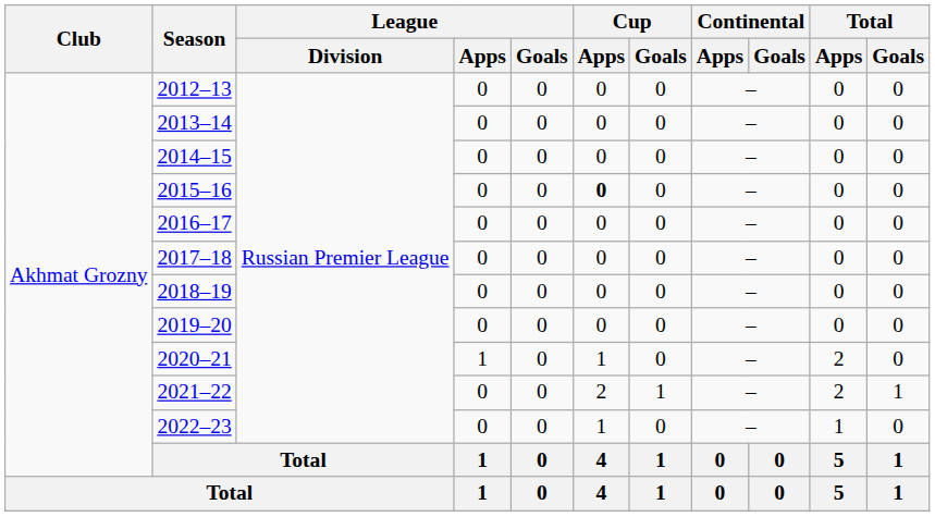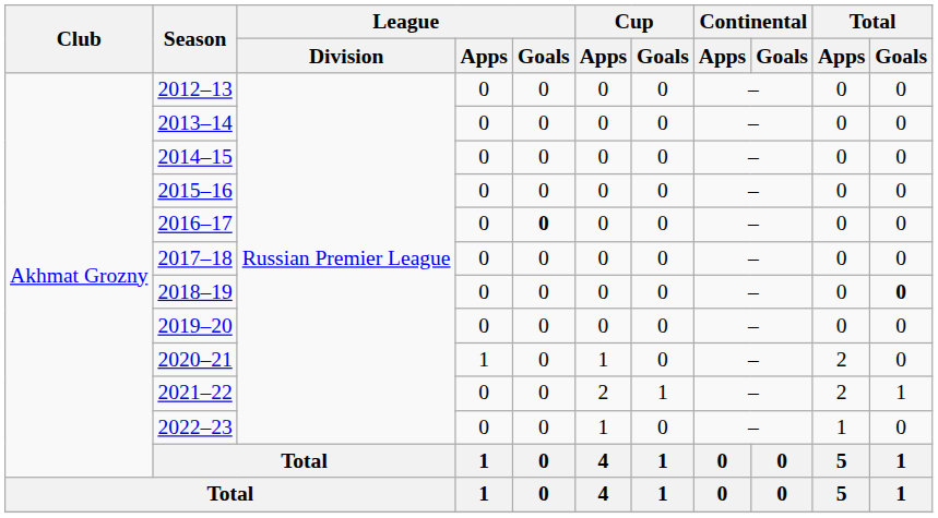2015–16 | Cup / Apps: bold -> normal
2016–17 | League / Goals: normal -> bold
2018–19 | Total / Goals: normal -> bold
